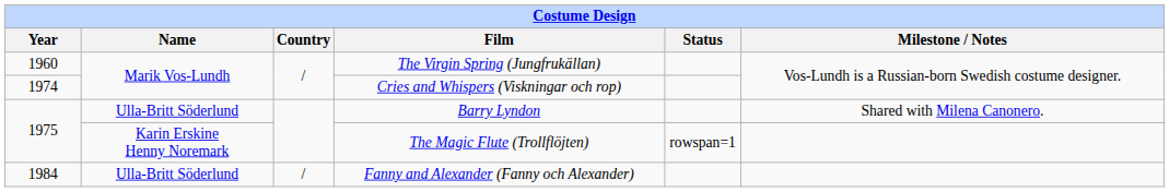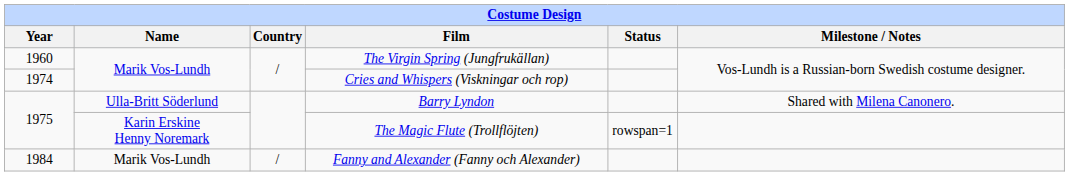Fanny and Alexander (Fanny och Alexander) | Name: Ulla-Britt Söderlund -> Marik Vos-Lundh
